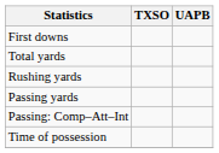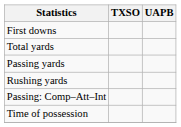rows swapped: Rushing yards <-> Passing yards
